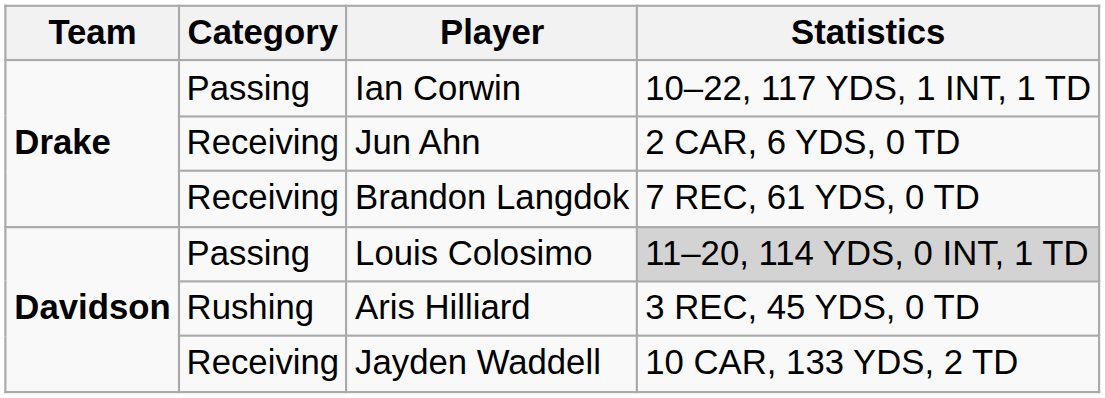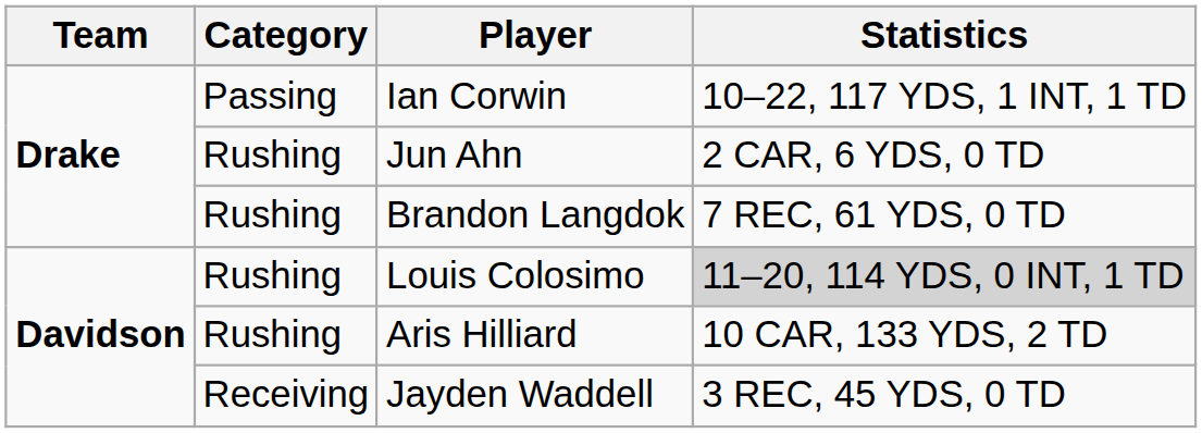Jun Ahn | Category: Receiving -> Rushing
Brandon Langdok | Category: Receiving -> Rushing
Louis Colosimo | Category: Passing -> Rushing
Aris Hilliard | Statistics: 3 REC, 45 YDS, 0 TD -> 10 CAR, 133 YDS, 2 TD
Jayden Waddell | Statistics: 10 CAR, 133 YDS, 2 TD -> 3 REC, 45 YDS, 0 TD
